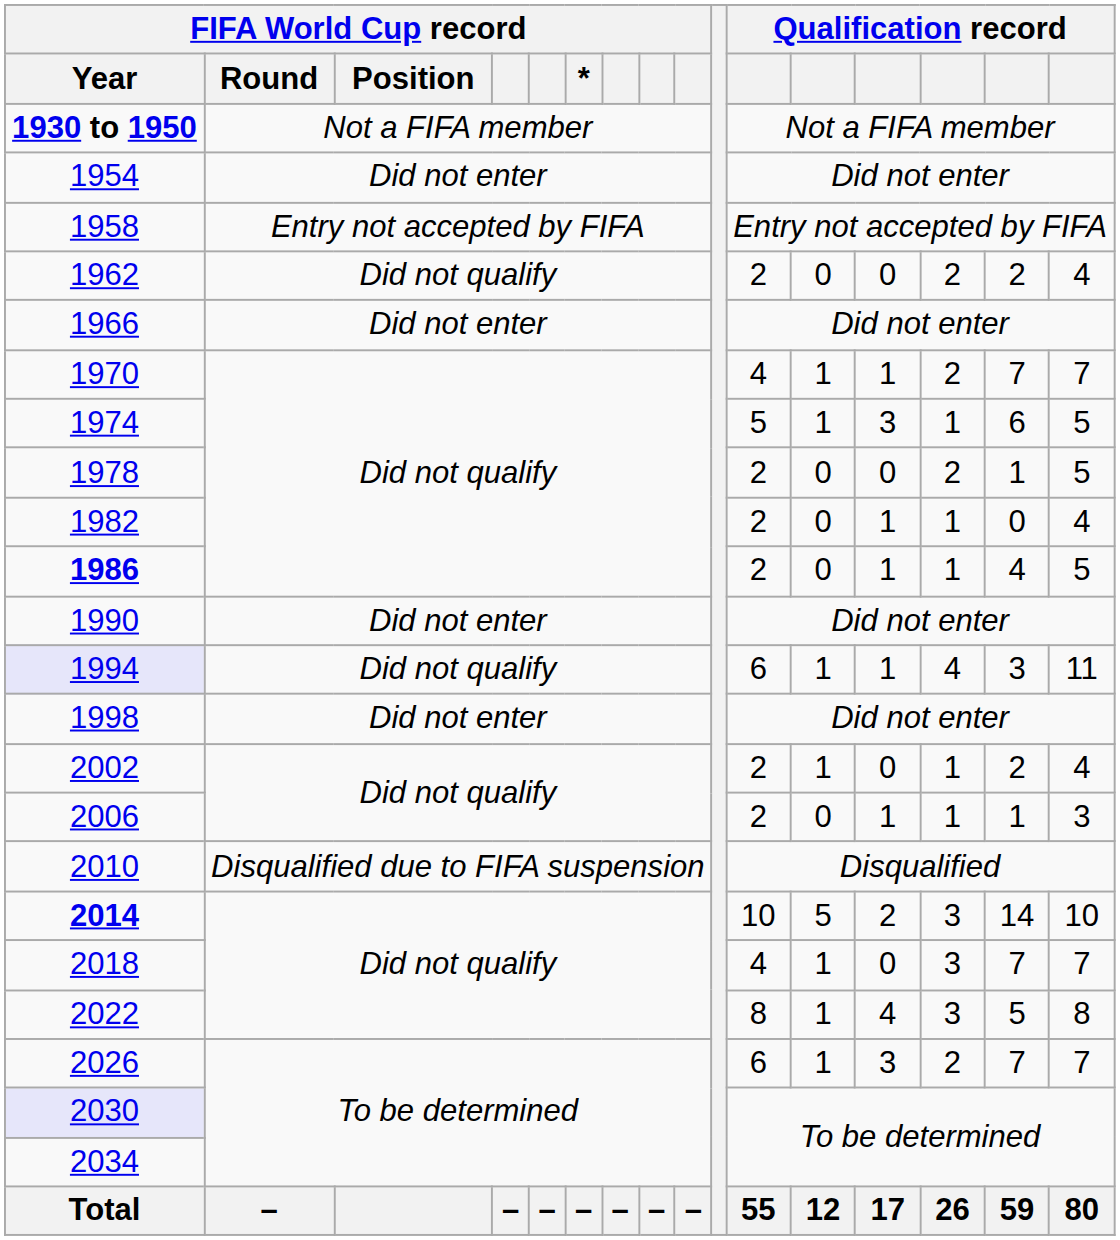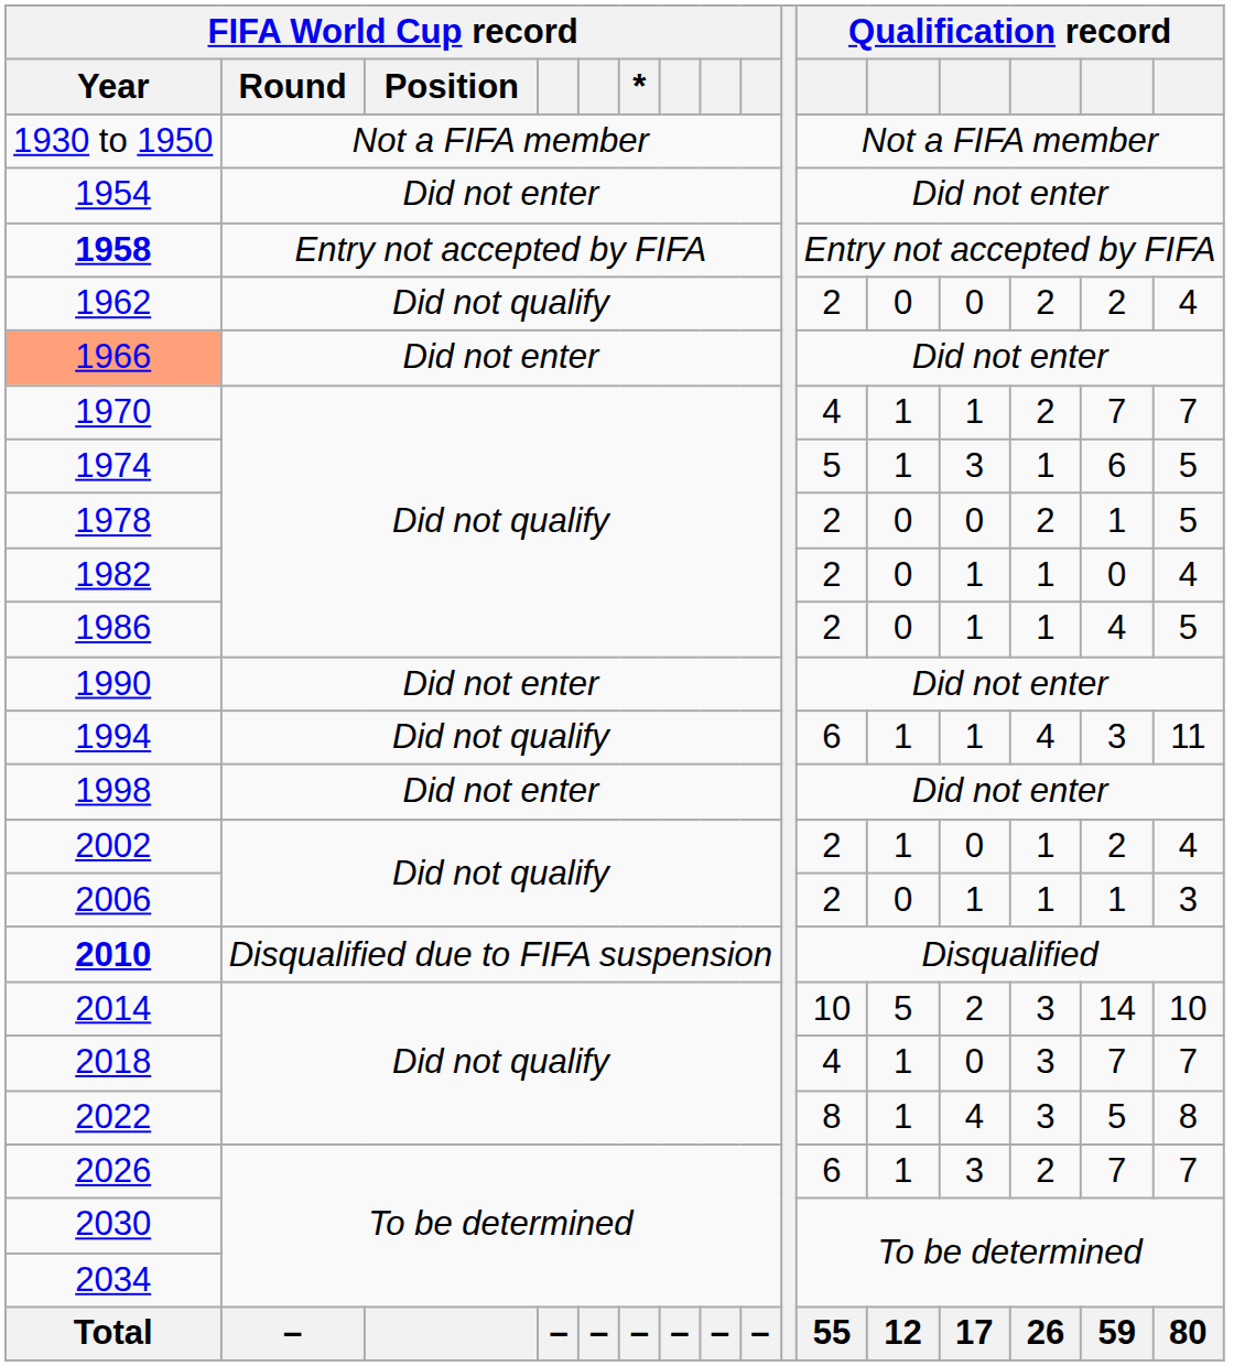1930 to 1950 | FIFA World Cup record / Year: bold -> normal
1958 | FIFA World Cup record / Year: normal -> bold
1966 | FIFA World Cup record / Year: no background -> lightsalmon background
1986 | FIFA World Cup record / Year: bold -> normal
1994 | FIFA World Cup record / Year: lavender background -> no background
2010 | FIFA World Cup record / Year: normal -> bold
2014 | FIFA World Cup record / Year: bold -> normal
2030 | FIFA World Cup record / Year: lavender background -> no background
